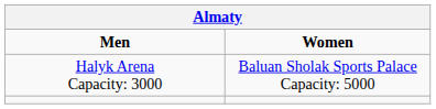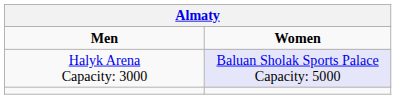Halyk Arena Capacity: 3000 | Women: no background -> lavender background
